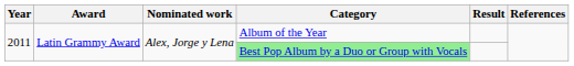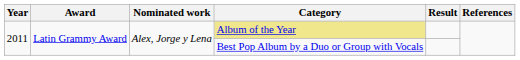Album of the Year | Category: no background -> khaki background
Best Pop Album by a Duo or Group with Vocals | Category: lightgreen background -> no background
